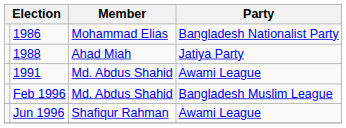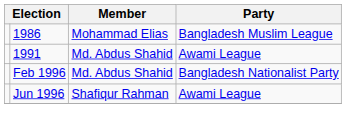1986 | Party: Bangladesh Nationalist Party -> Bangladesh Muslim League
- row: 1988 | Ahad Miah | Jatiya Party
Feb 1996 | Party: Bangladesh Muslim League -> Bangladesh Nationalist Party
